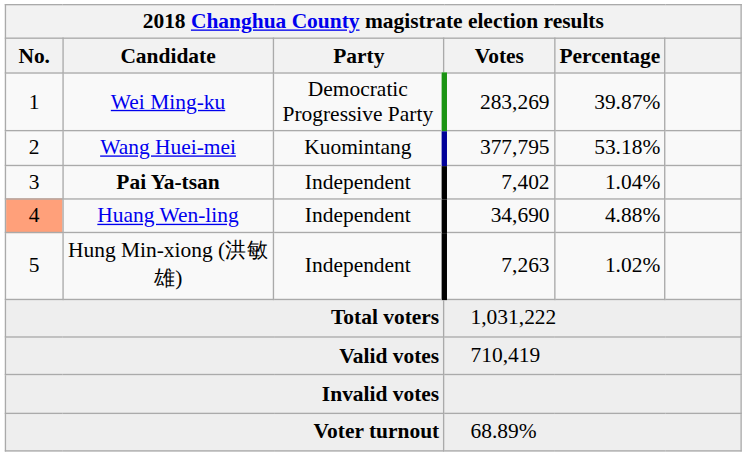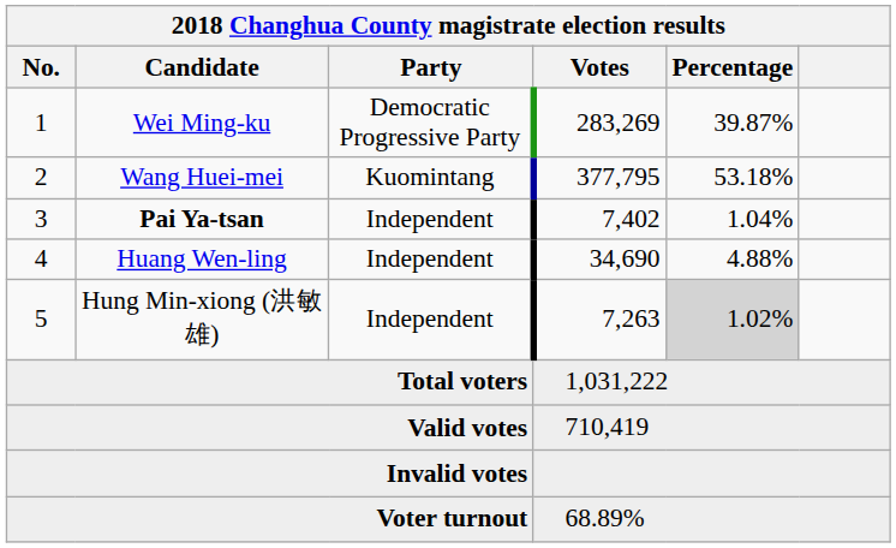Huang Wen-ling | No.: lightsalmon background -> no background
Hung Min-xiong (洪敏雄) | Percentage: no background -> lightgrey background
